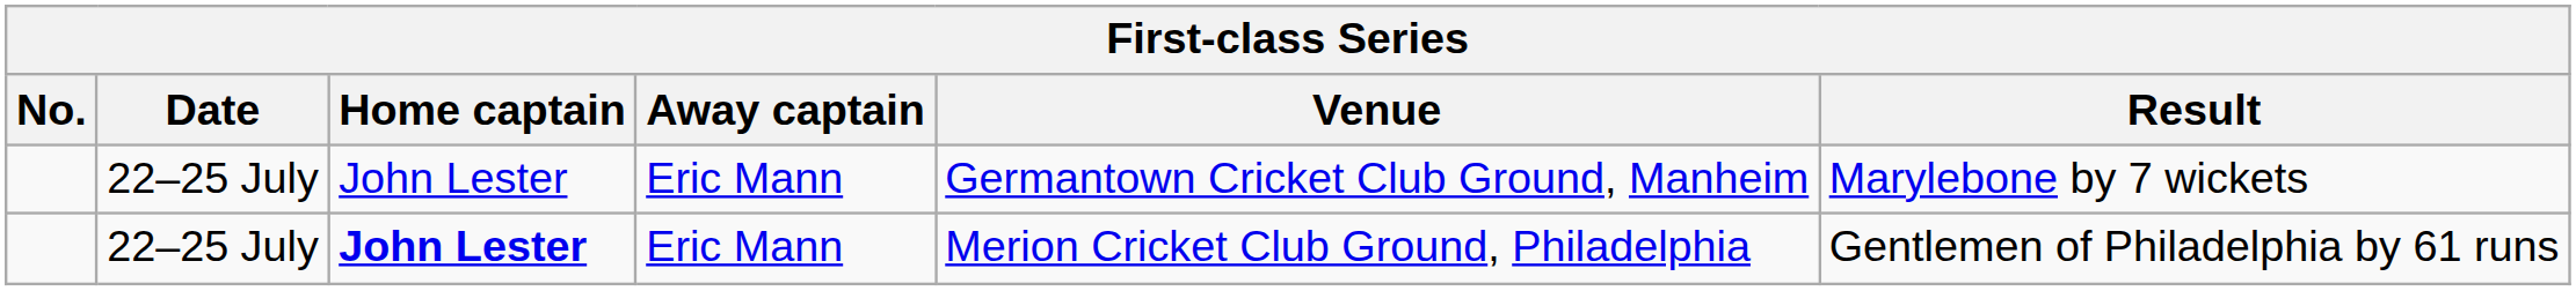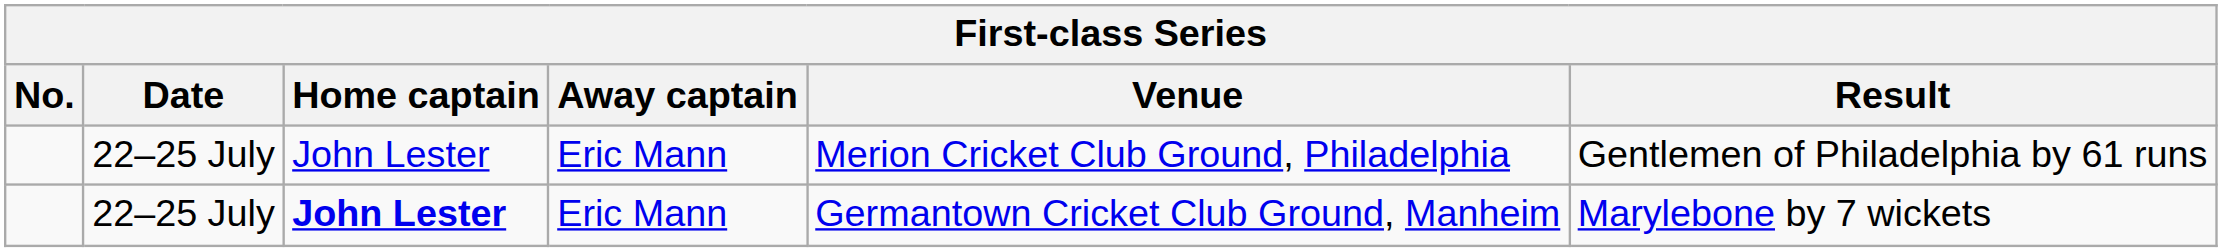row 3 | Venue: Germantown Cricket Club Ground, Manheim -> Merion Cricket Club Ground, Philadelphia
row 3 | Result: Marylebone by 7 wickets -> Gentlemen of Philadelphia by 61 runs
row 4 | Venue: Merion Cricket Club Ground, Philadelphia -> Germantown Cricket Club Ground, Manheim
row 4 | Result: Gentlemen of Philadelphia by 61 runs -> Marylebone by 7 wickets
